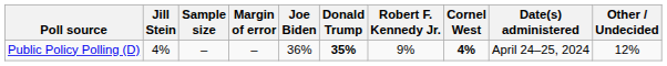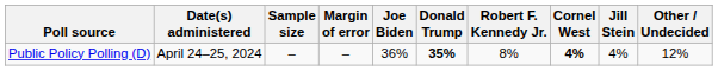columns swapped: Date(s) administered <-> Jill Stein
Public Policy Polling (D) | Robert F. Kennedy Jr.: 9% -> 8%
